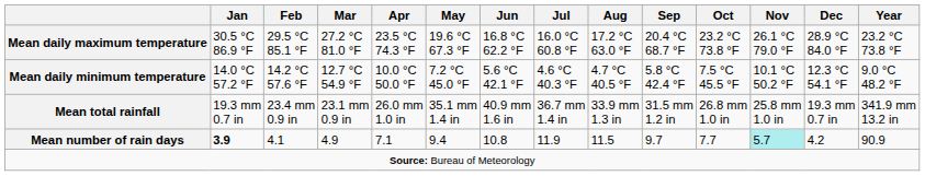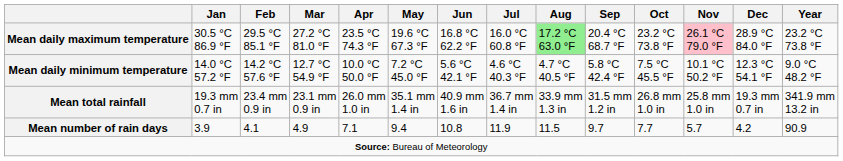Mean daily maximum temperature | Aug: no background -> lightgreen background
Mean daily maximum temperature | Nov: no background -> pink background
Mean number of rain days | Jan: bold -> normal
Mean number of rain days | Nov: paleturquoise background -> no background
